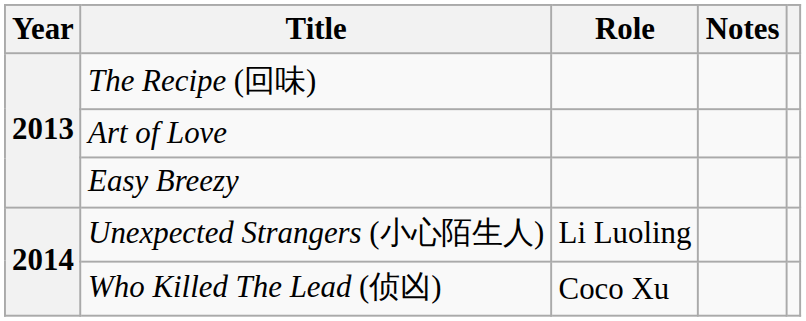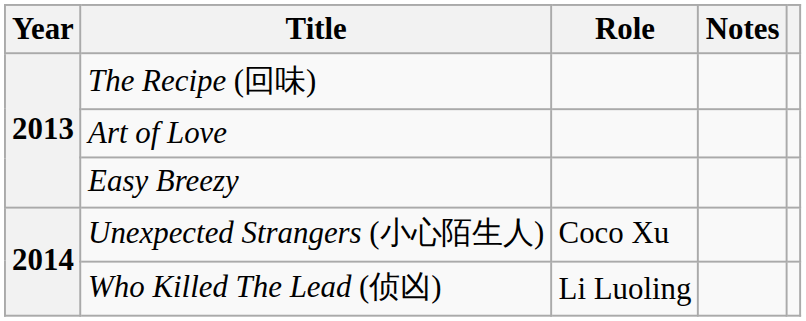Unexpected Strangers (小心陌生人) | Role: Li Luoling -> Coco Xu
Who Killed The Lead (侦凶) | Role: Coco Xu -> Li Luoling
